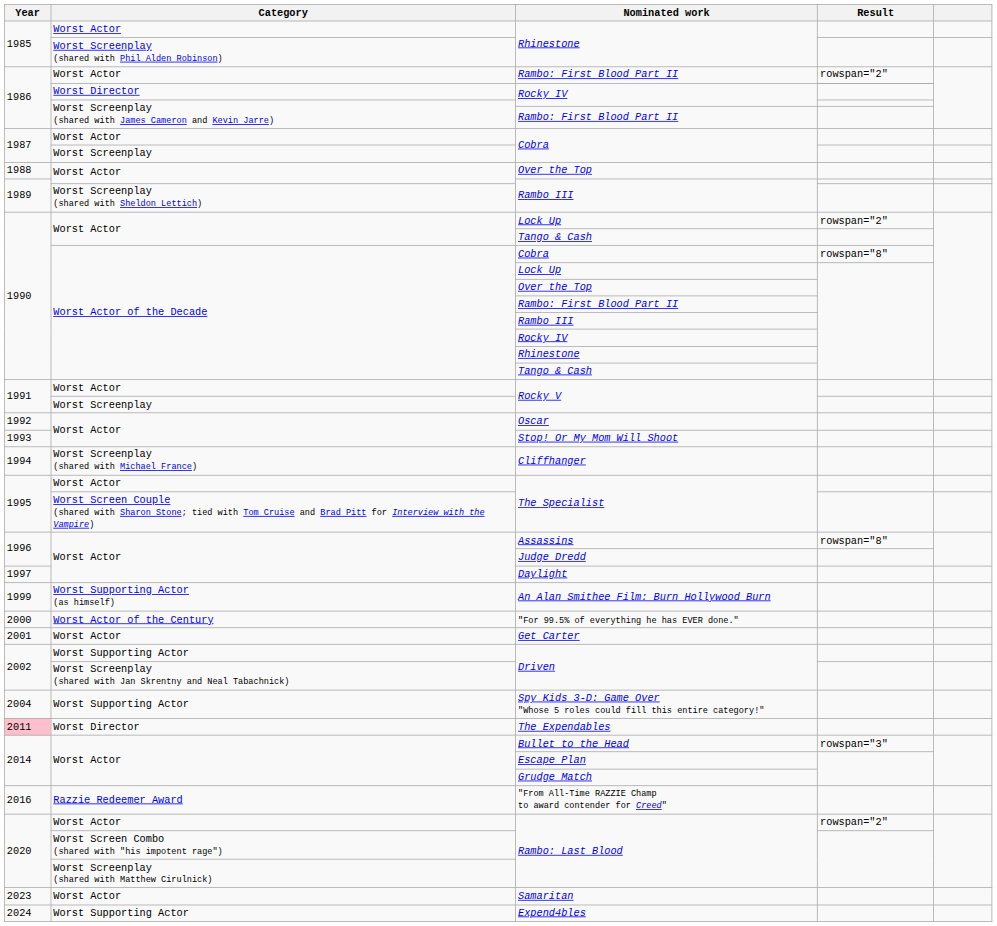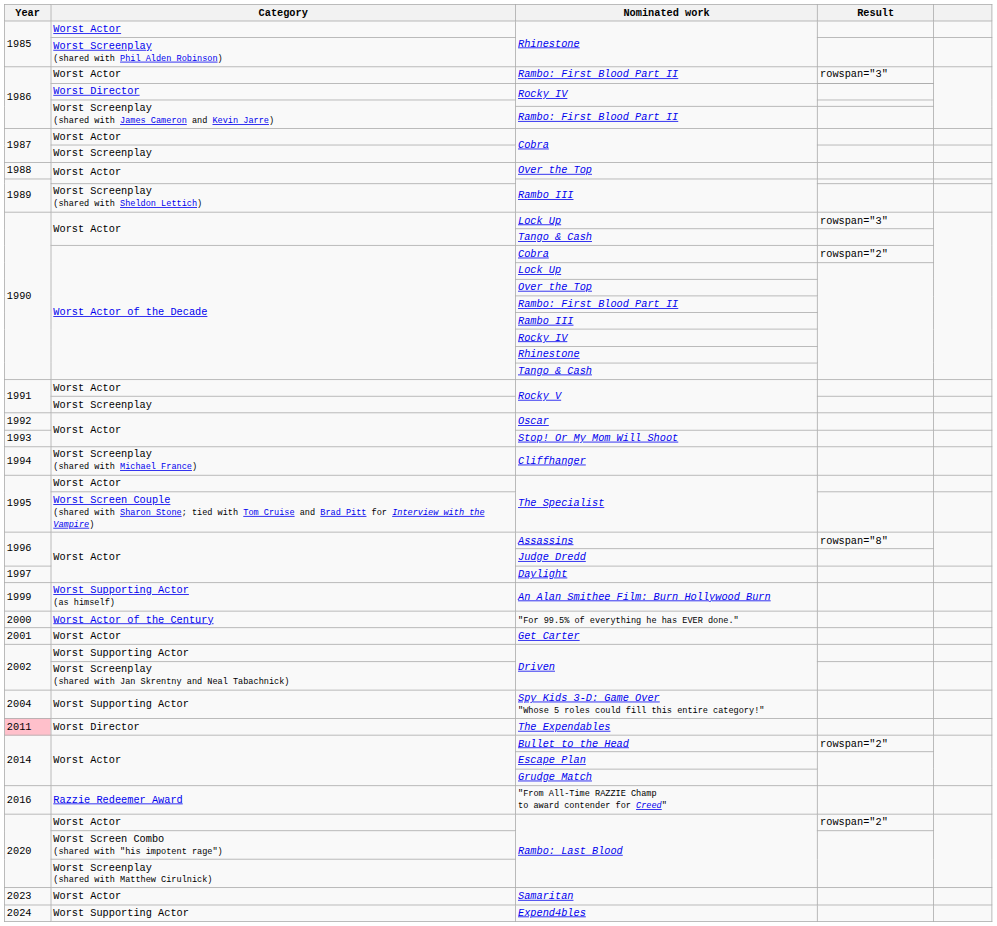Worst Actor / Rambo: First Blood Part II | Result: rowspan="2" -> rowspan="3"
Worst Actor / Lock Up | Result: rowspan="2" -> rowspan="3"
Worst Actor of the Decade / Cobra | Result: rowspan="8" -> rowspan="2"
Bullet to the Head | Result: rowspan="3" -> rowspan="2"
